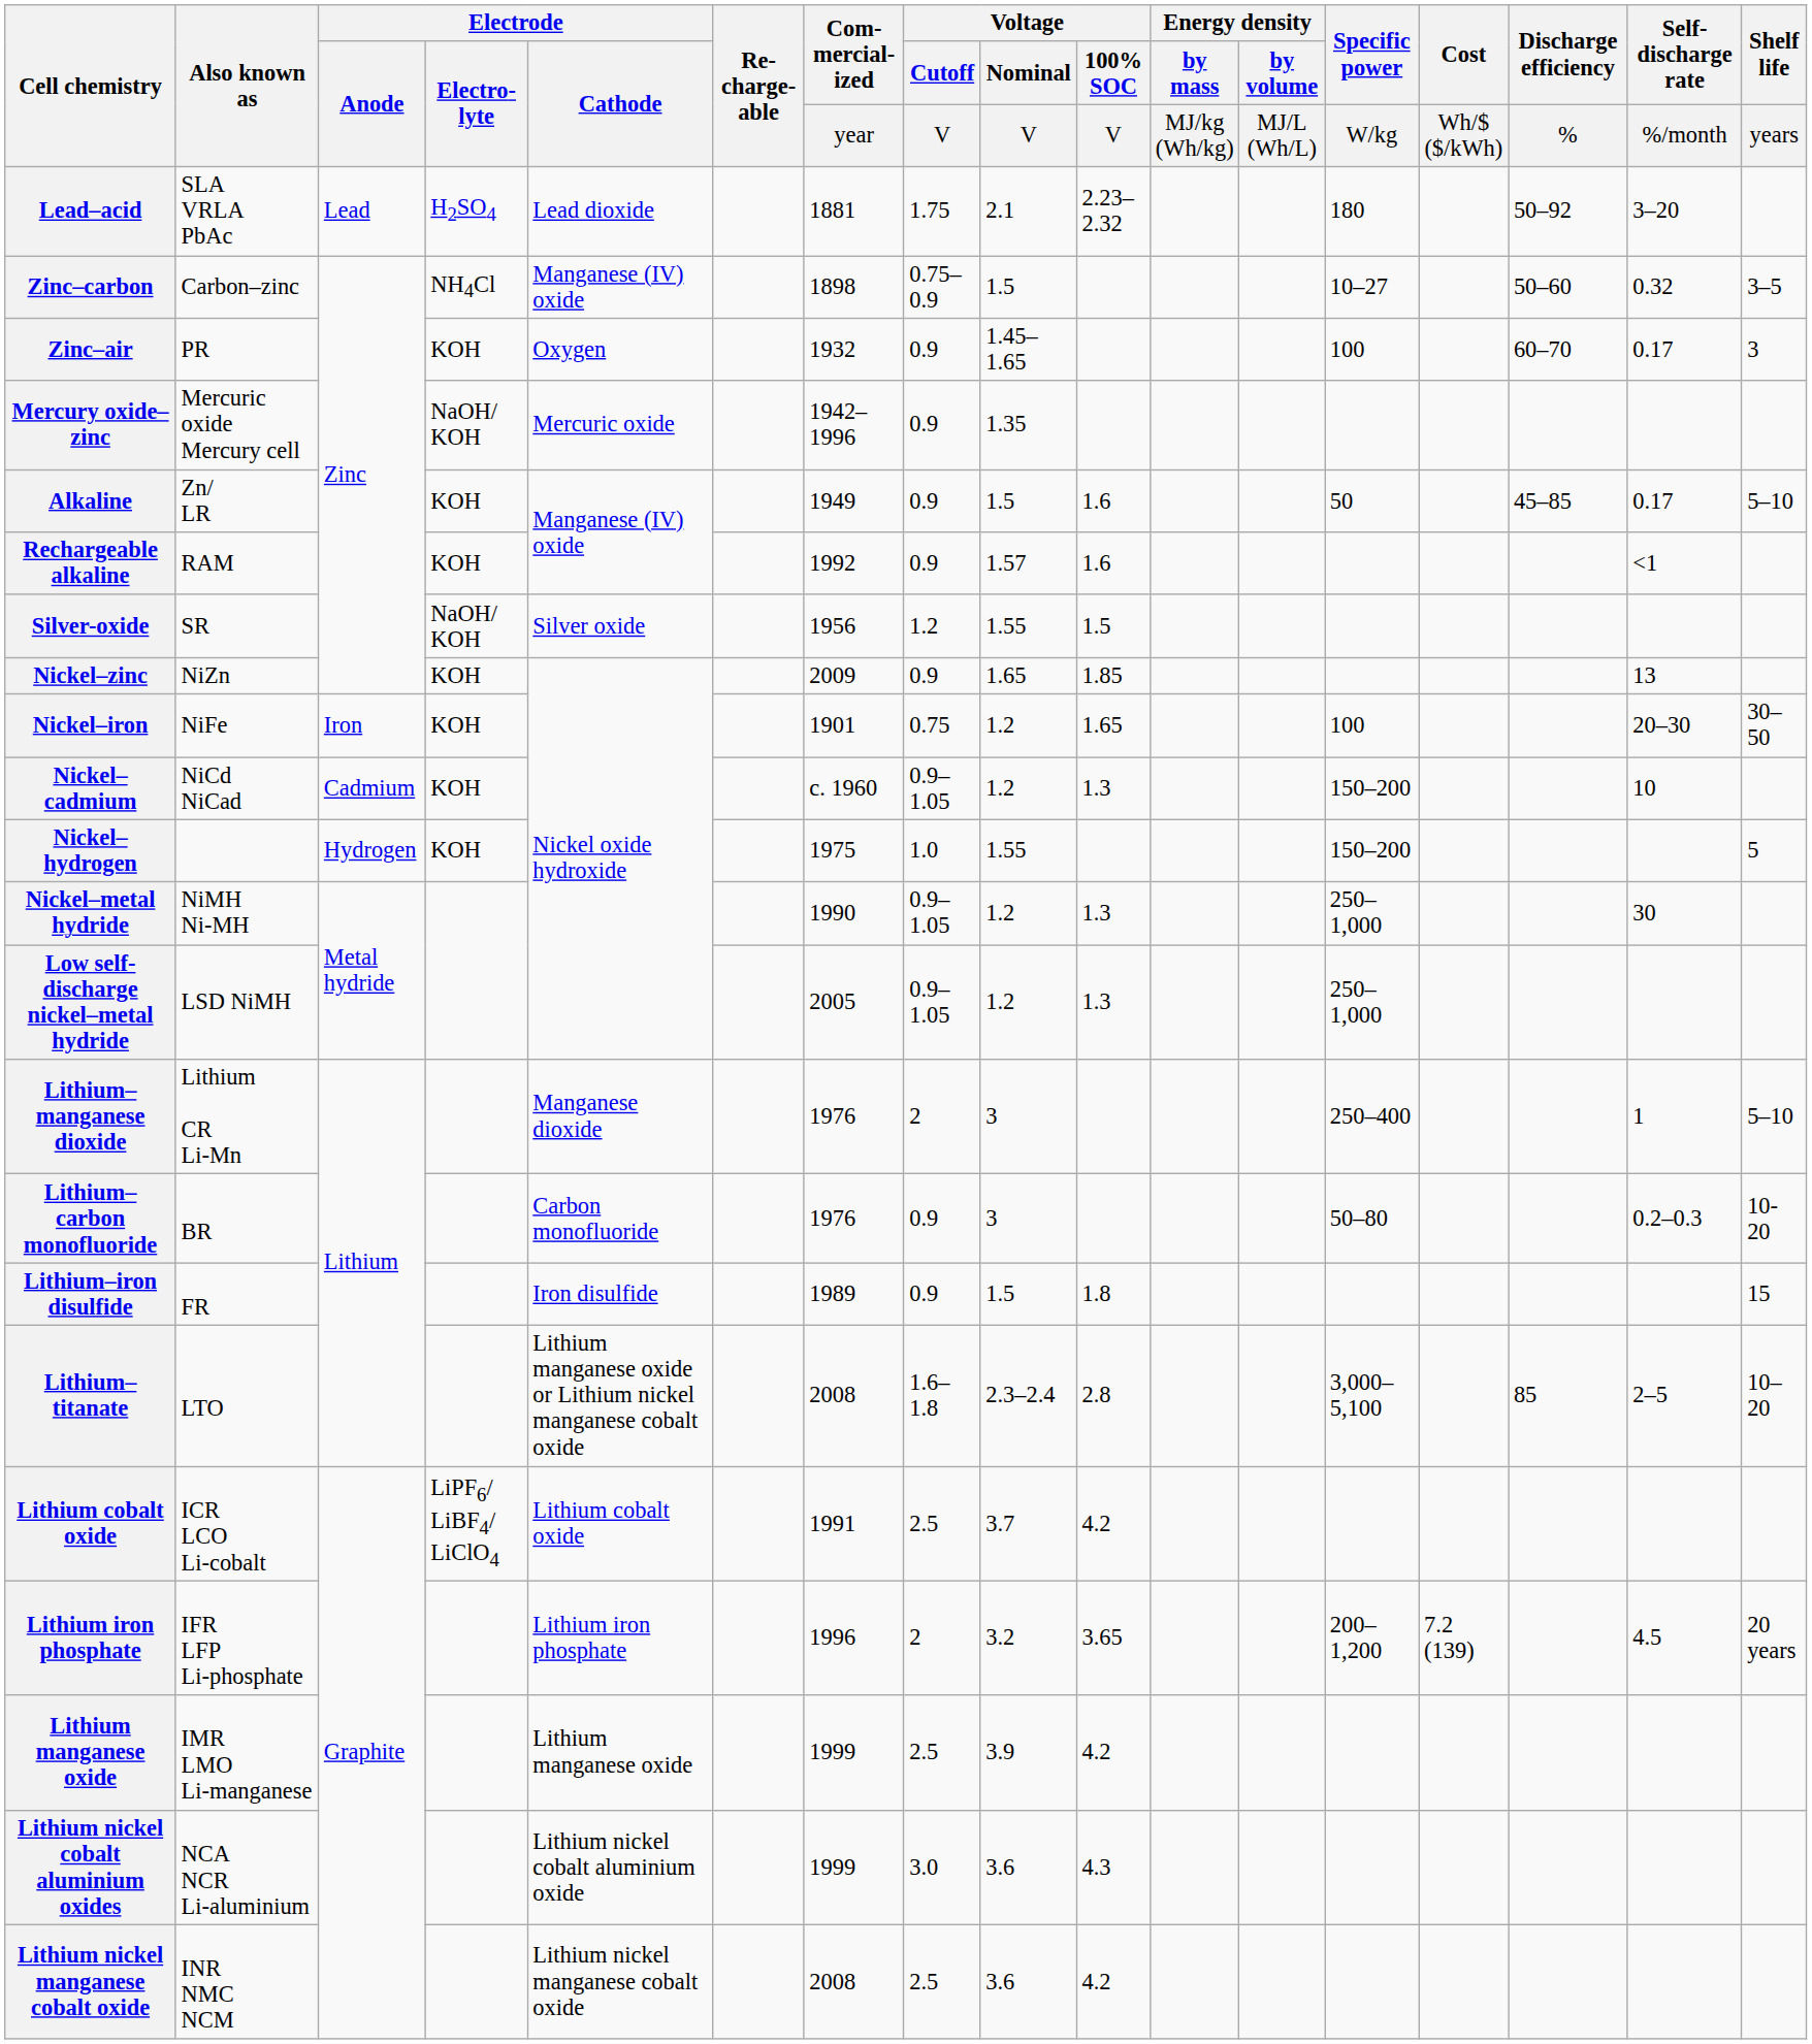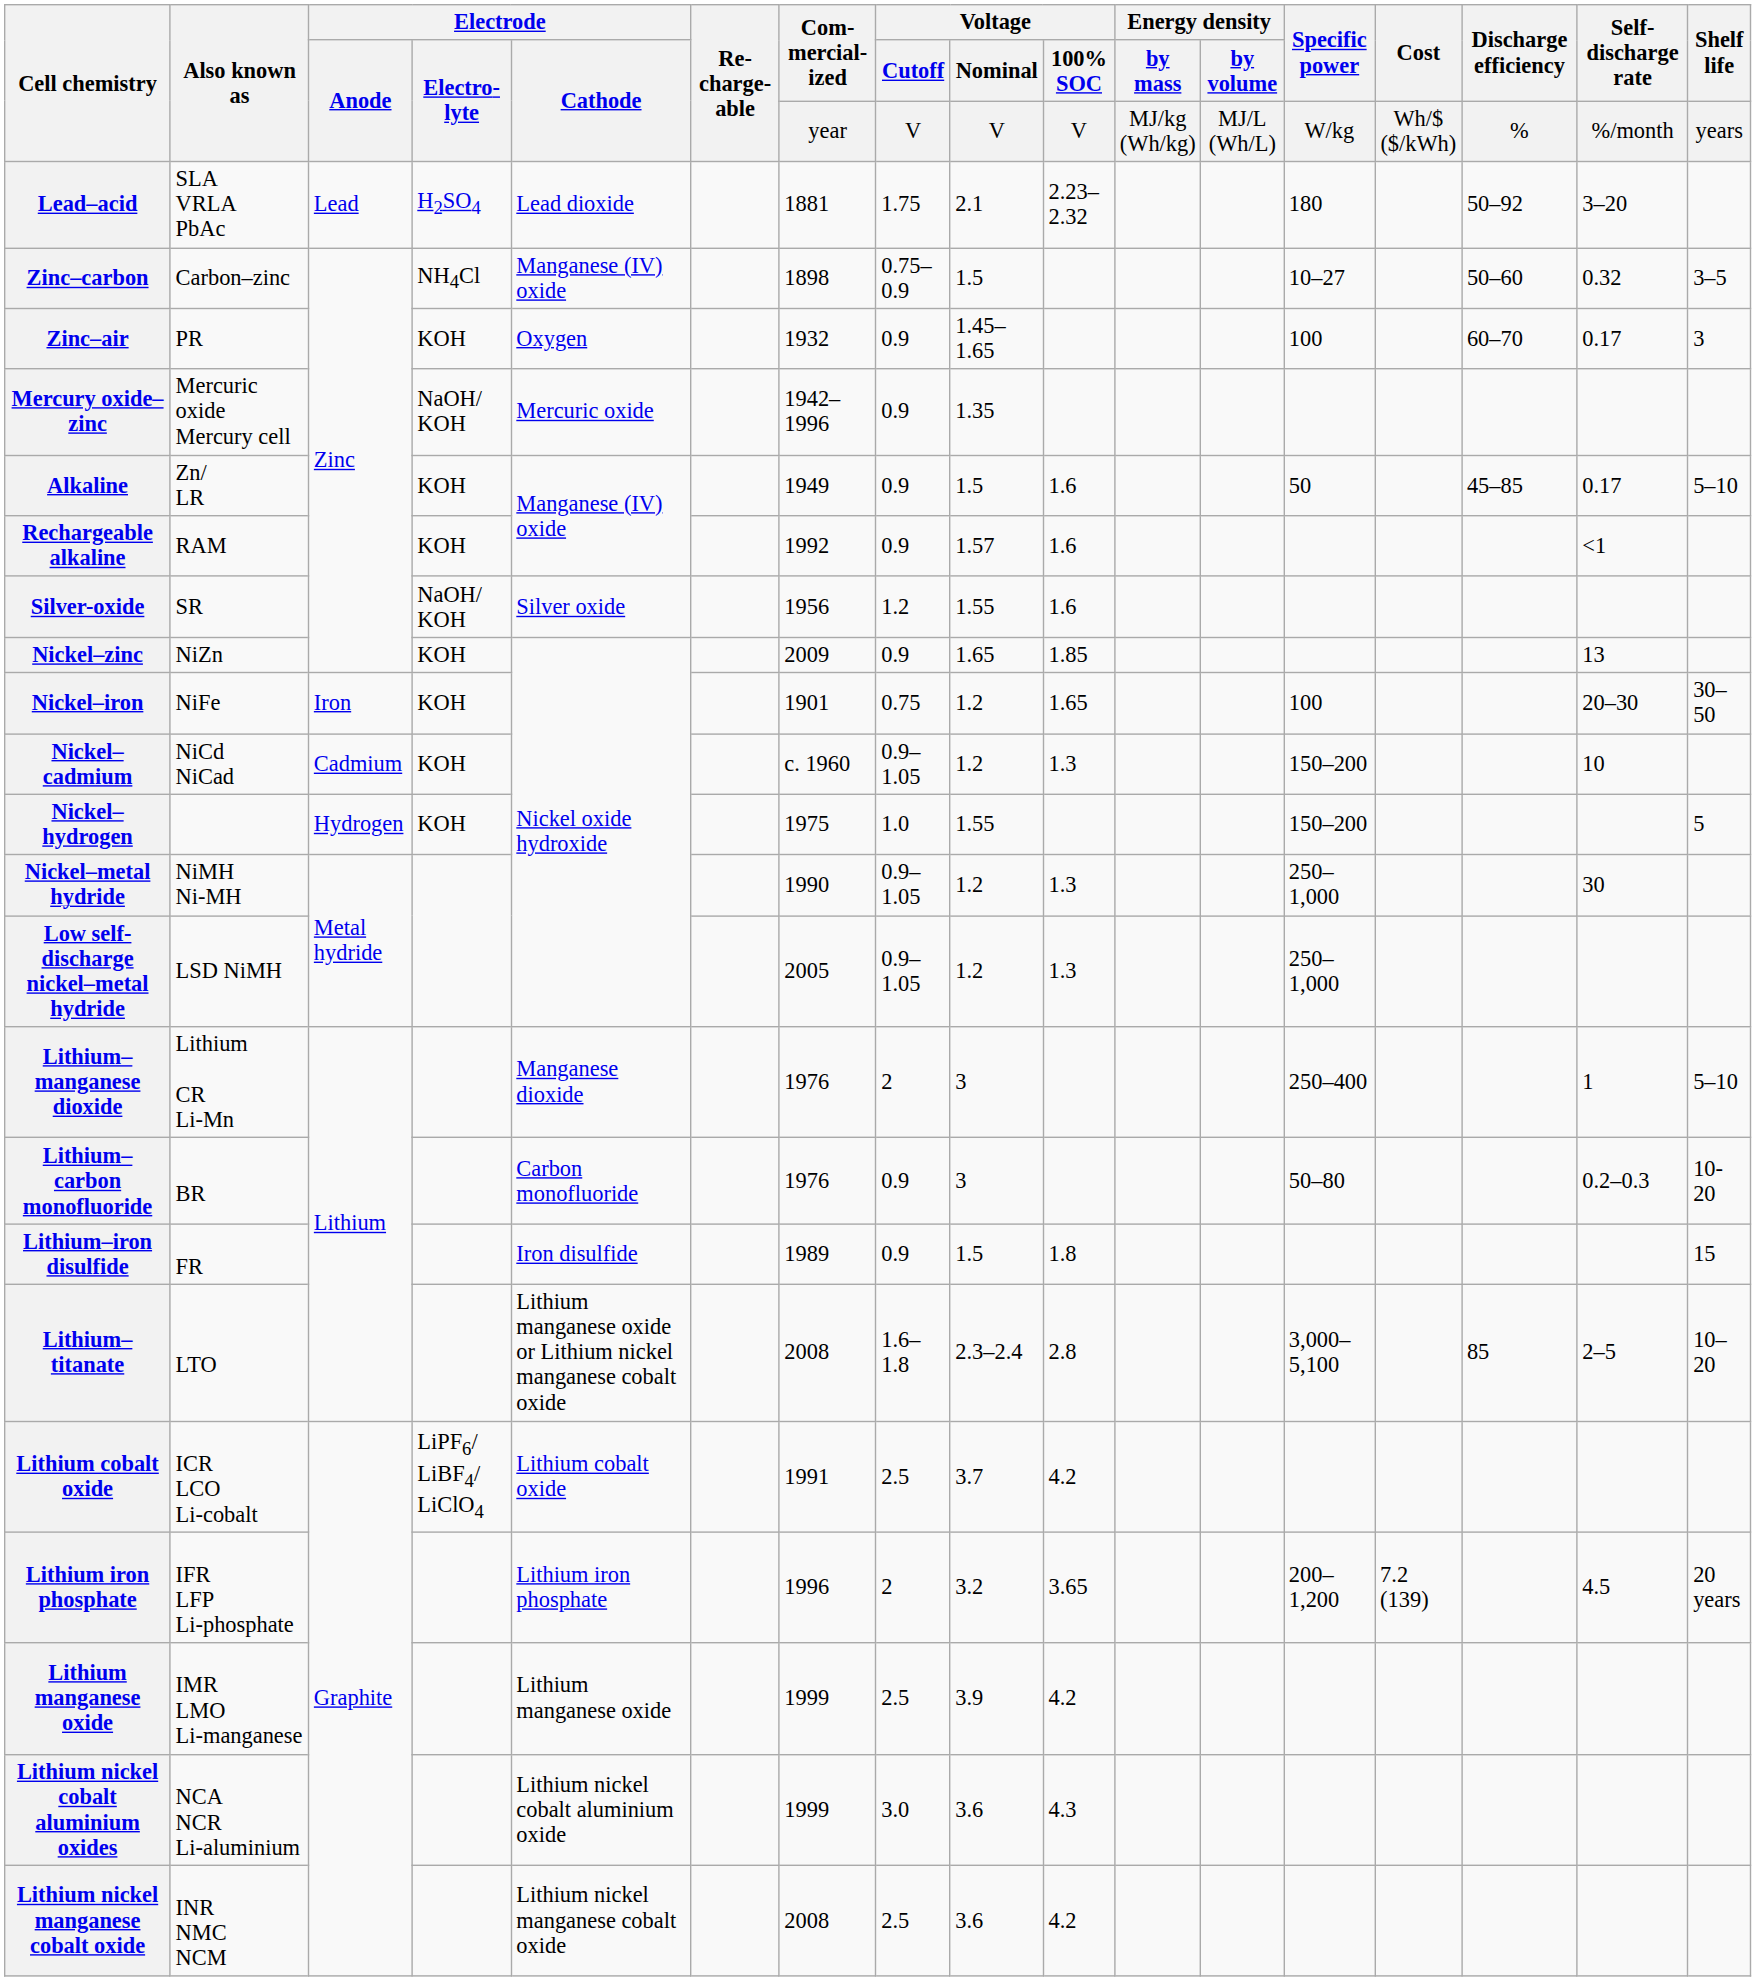Silver-oxide | Voltage / 100% SOC / V: 1.5 -> 1.6
